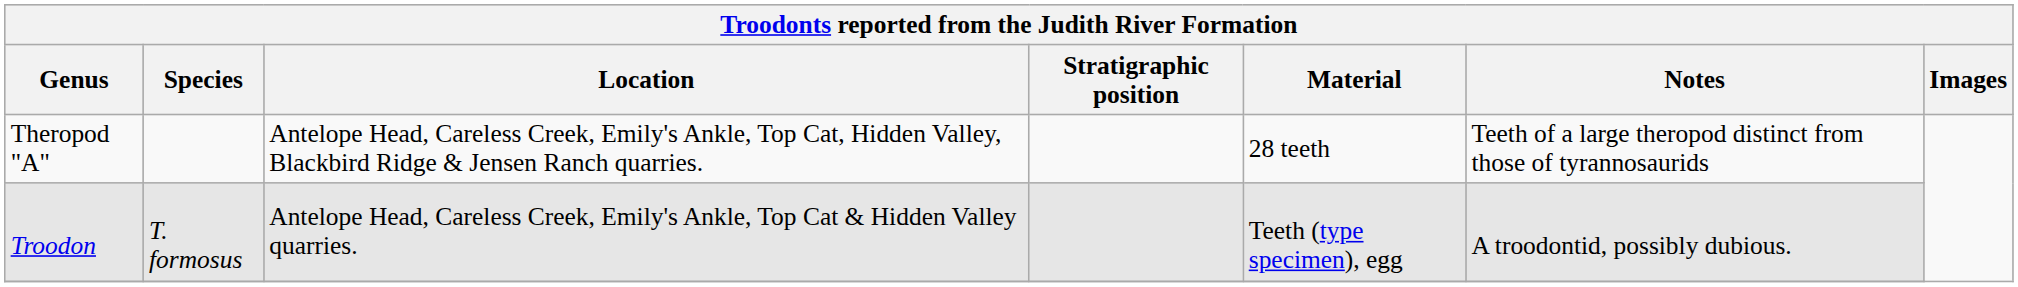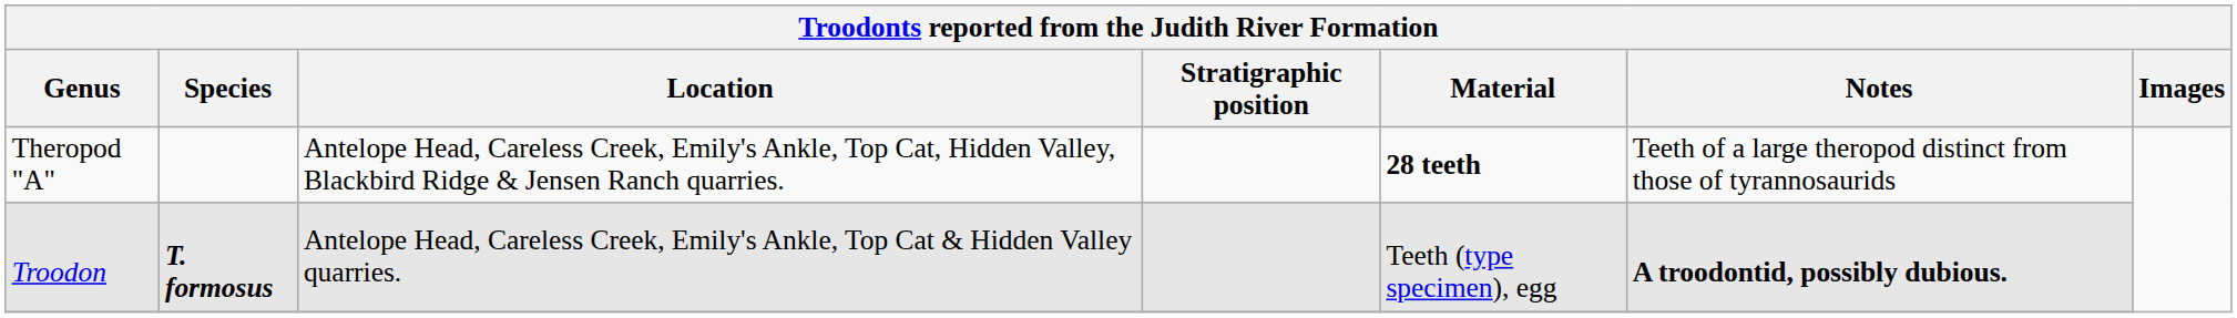Theropod "A" | Material: normal -> bold
Troodon | Species: normal -> bold
Troodon | Notes: normal -> bold
